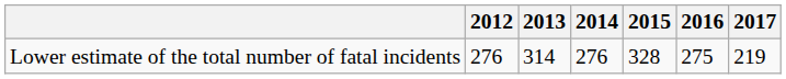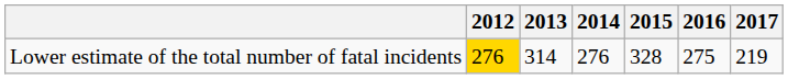row 2 | 2012: no background -> gold background
